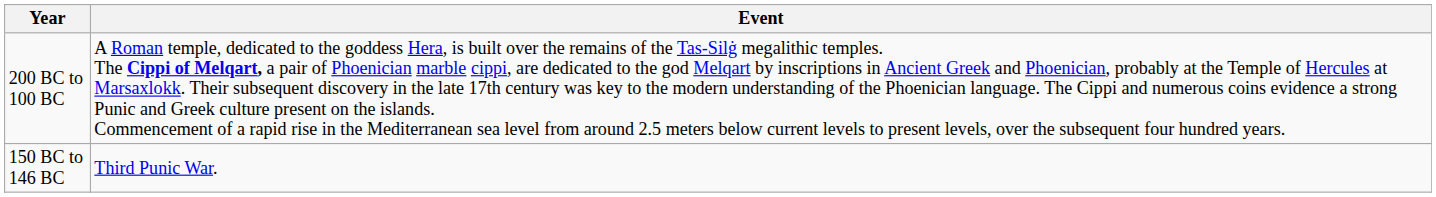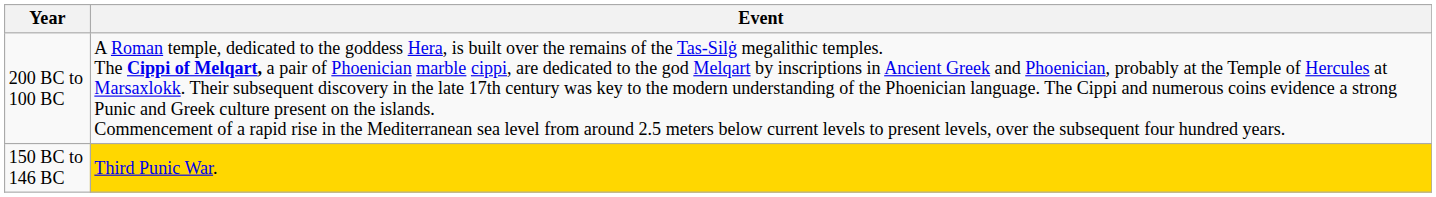150 BC to 146 BC | Event: no background -> gold background
